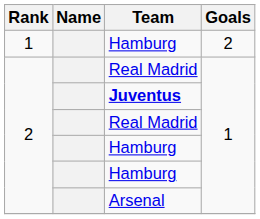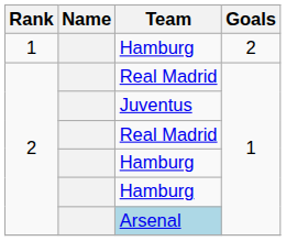Juventus | Team: bold -> normal
Arsenal | Team: no background -> lightblue background
